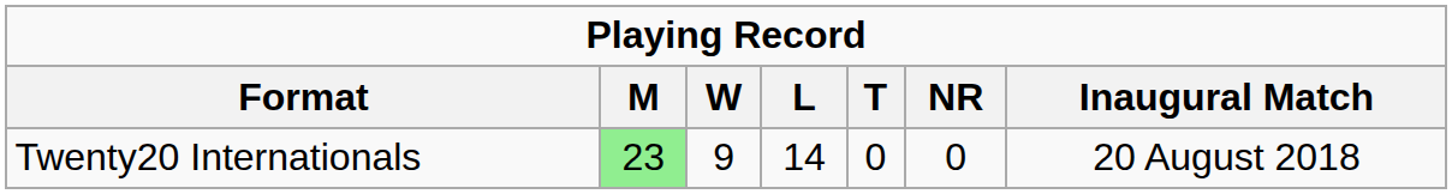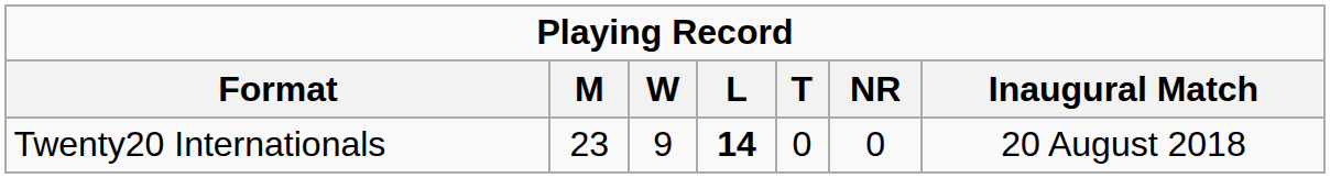Twenty20 Internationals | M: lightgreen background -> no background
Twenty20 Internationals | L: normal -> bold
